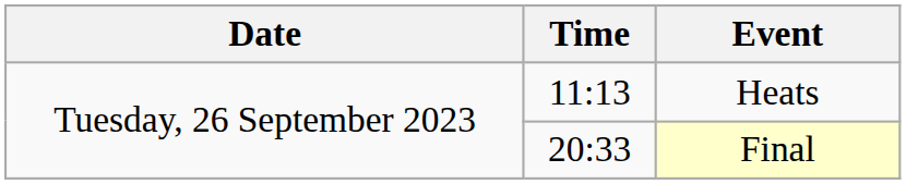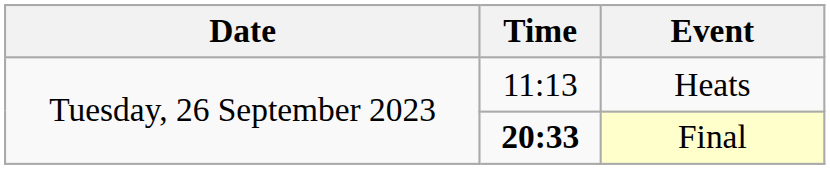Final | Time: normal -> bold
